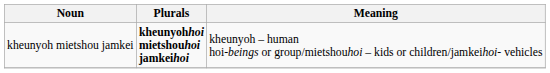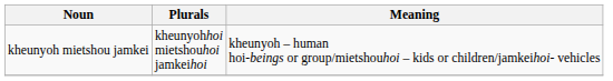kheunyoh mietshou jamkei | Plurals: bold -> normal
